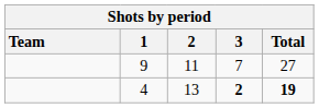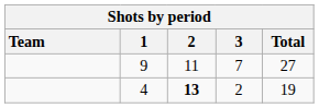4 | 2: normal -> bold
4 | 3: bold -> normal
4 | Total: bold -> normal
